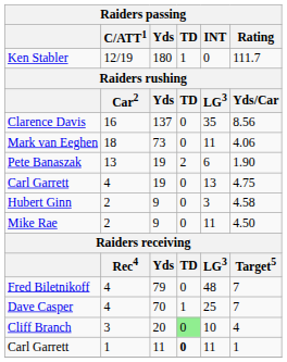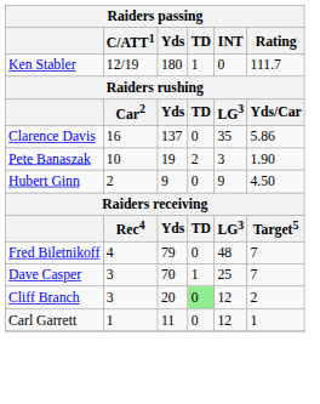Clarence Davis | Rating: 8.56 -> 5.86
- row: Mark van Eeghen | 18 | 73 | 0 | 11 | 4.06
Pete Banaszak | C/ATT1: 13 -> 10
Pete Banaszak | INT: 6 -> 3
- row: Carl Garrett | 4 | 19 | 0 | 13 | 4.75
Hubert Ginn | INT: 3 -> 9
Hubert Ginn | Rating: 4.58 -> 4.50
- row: Mike Rae | 2 | 9 | 0 | 11 | 4.50
Dave Casper | C/ATT1: 4 -> 3
Cliff Branch | INT: 10 -> 12
Cliff Branch | Rating: 4 -> 2
Carl Garrett / 11 | TD: bold -> normal
Carl Garrett / 11 | INT: 11 -> 12
